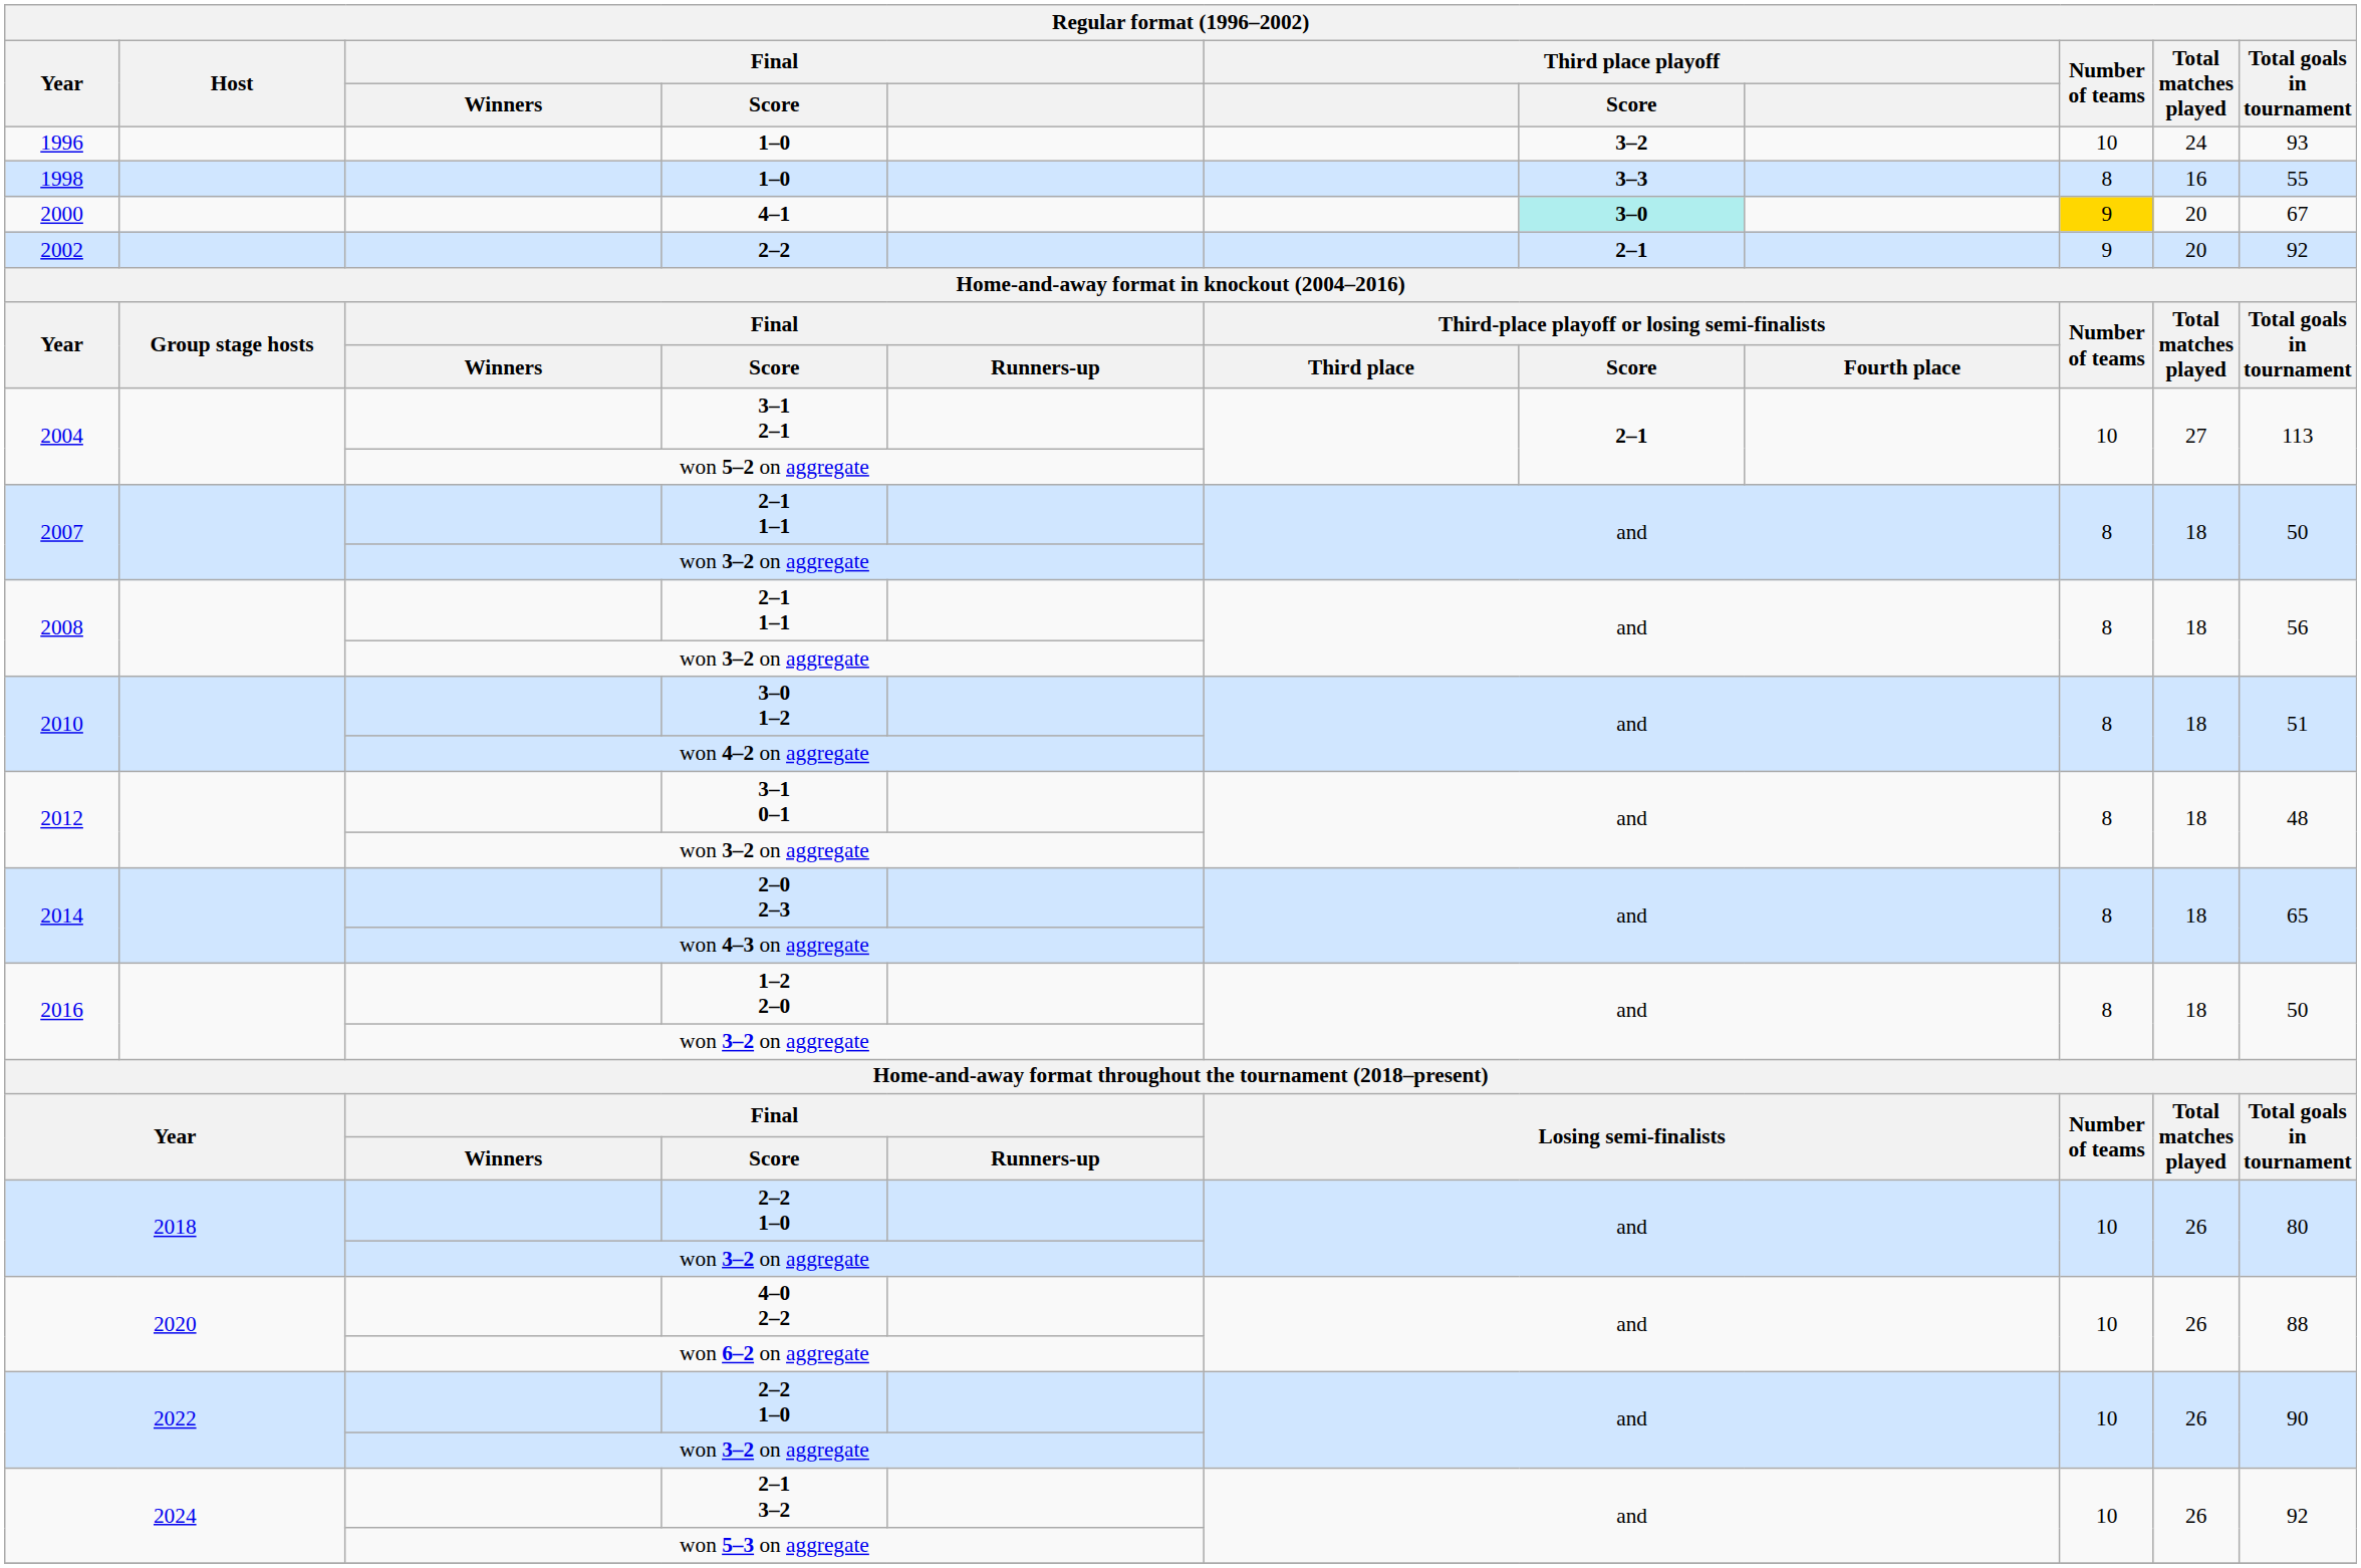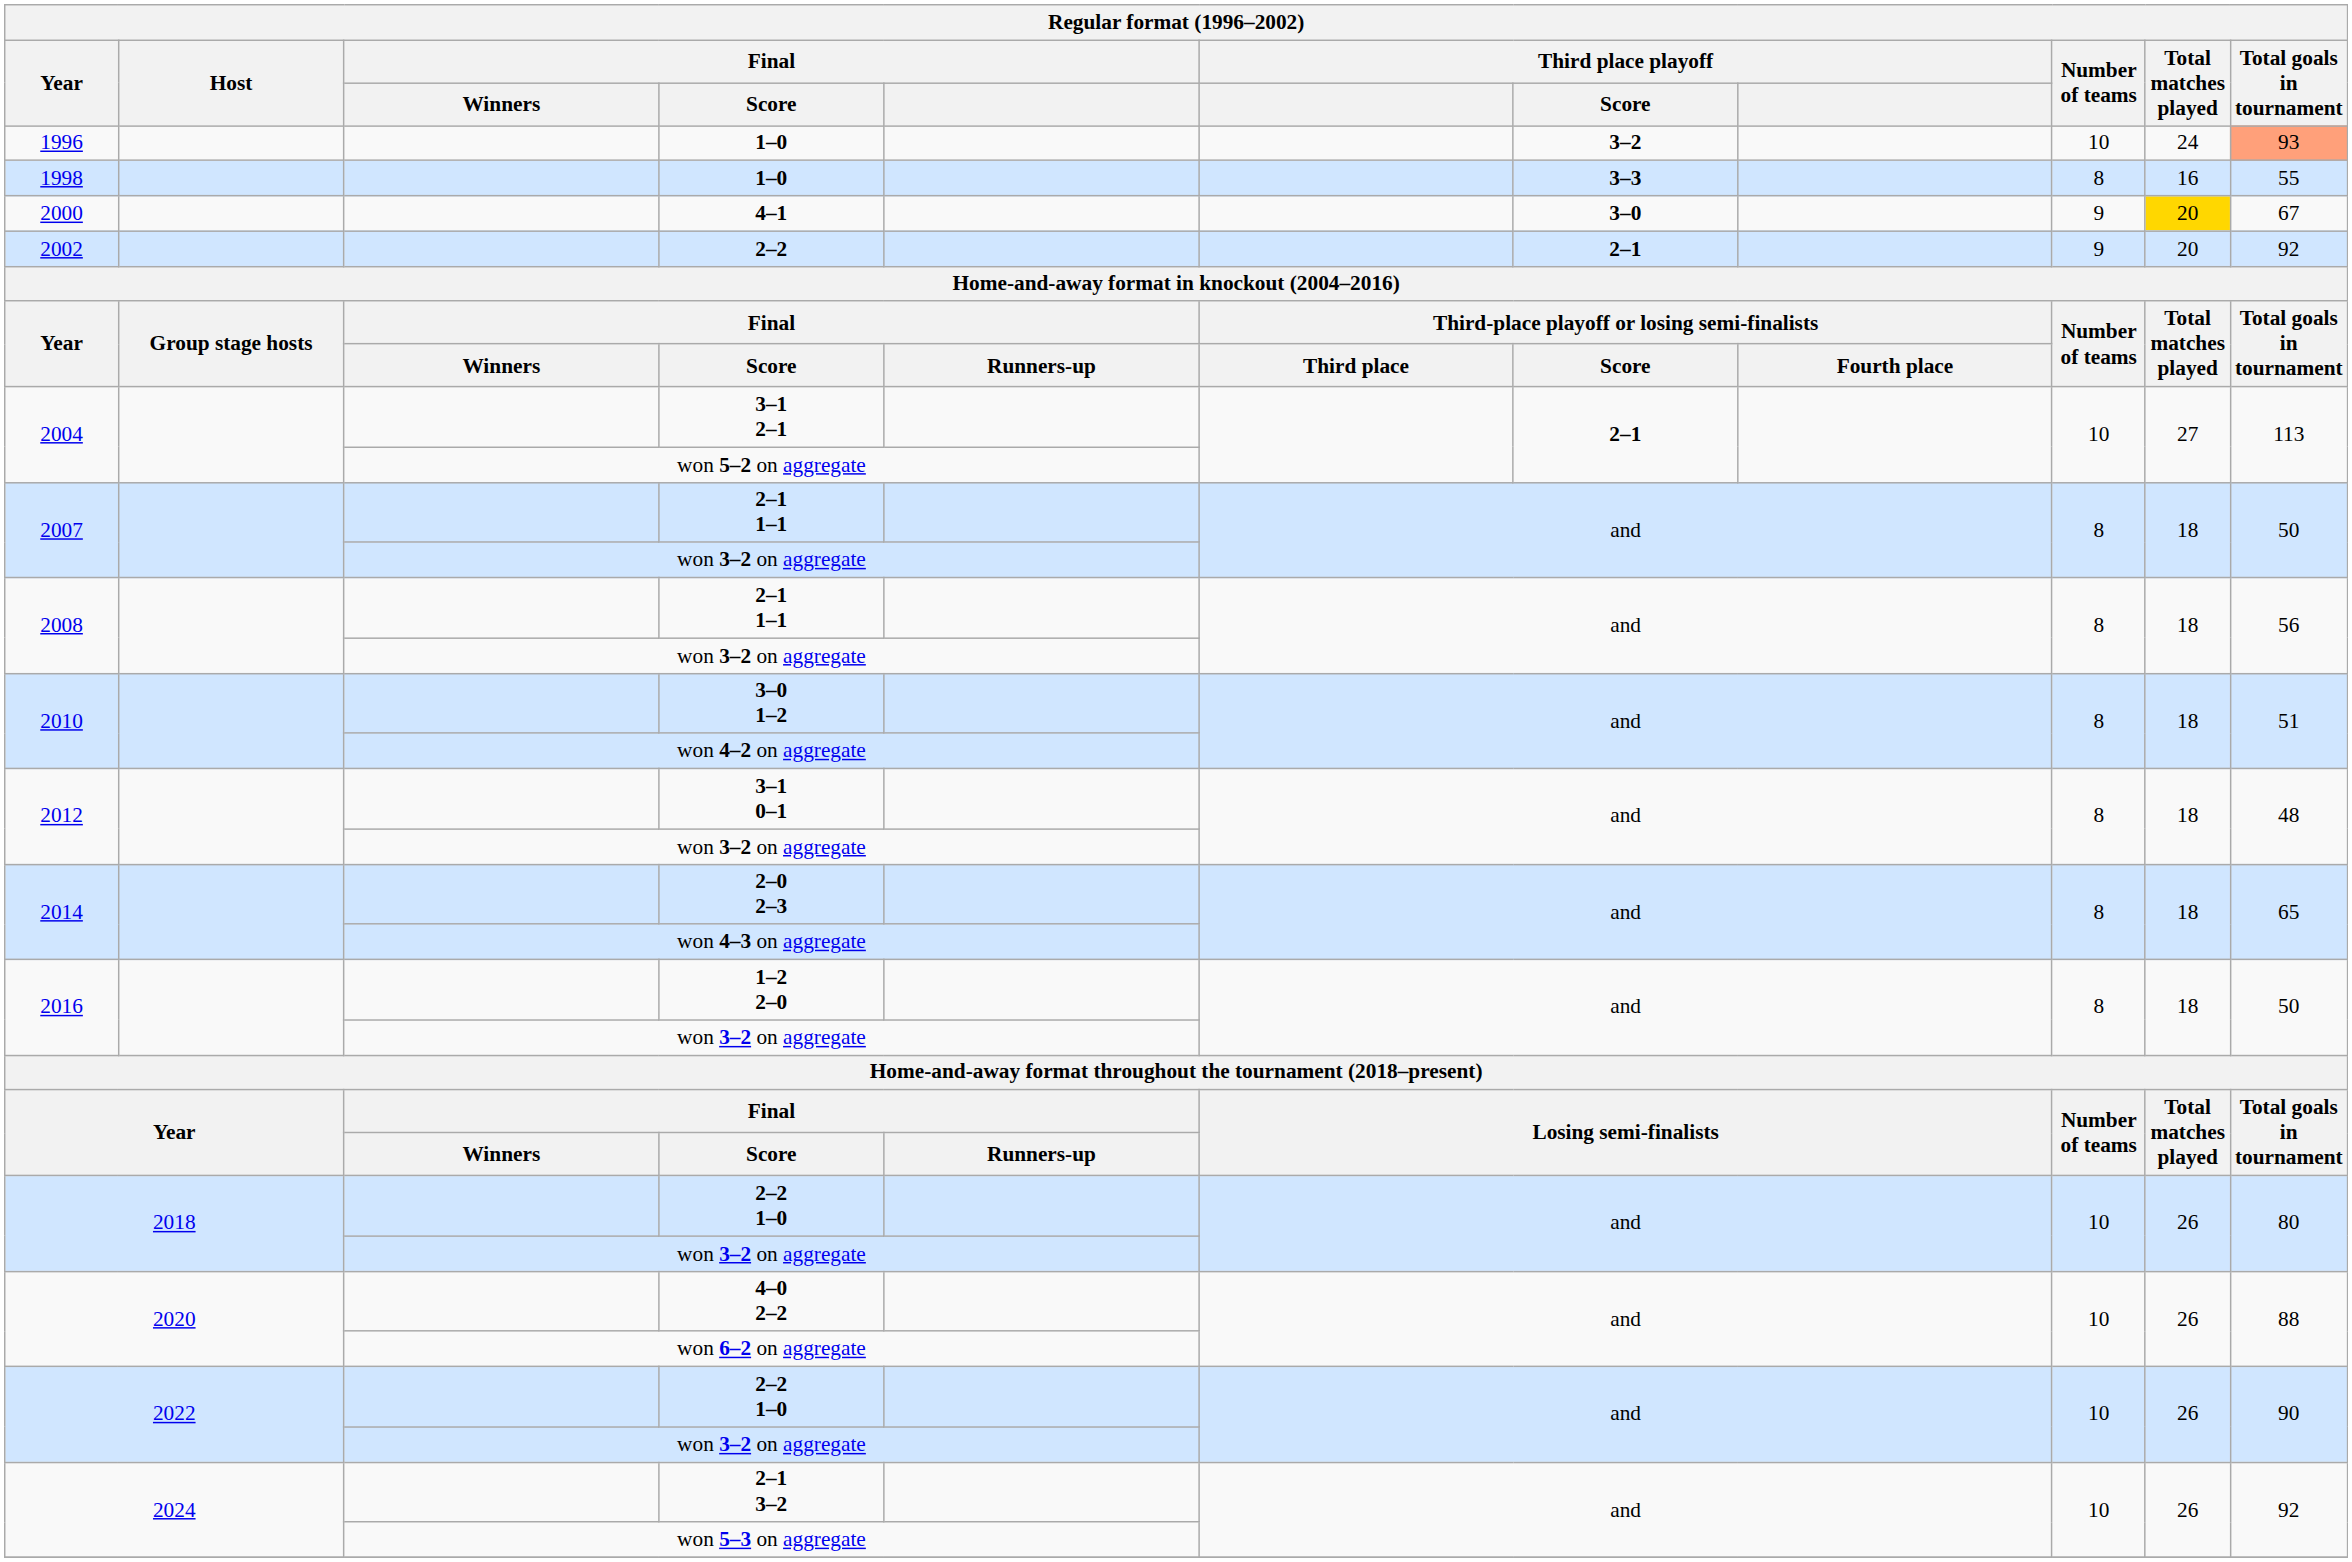1996 / 1–0 | Total goals in tournament: no background -> lightsalmon background
4–1 | Third place playoff / Score: paleturquoise background -> no background
4–1 | Number of teams: gold background -> no background
4–1 | Total matches played: no background -> gold background
